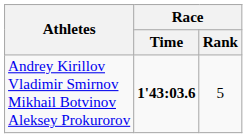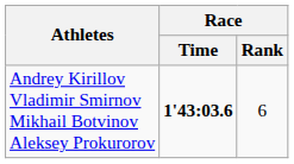row 3 | Race / Rank: 5 -> 6
